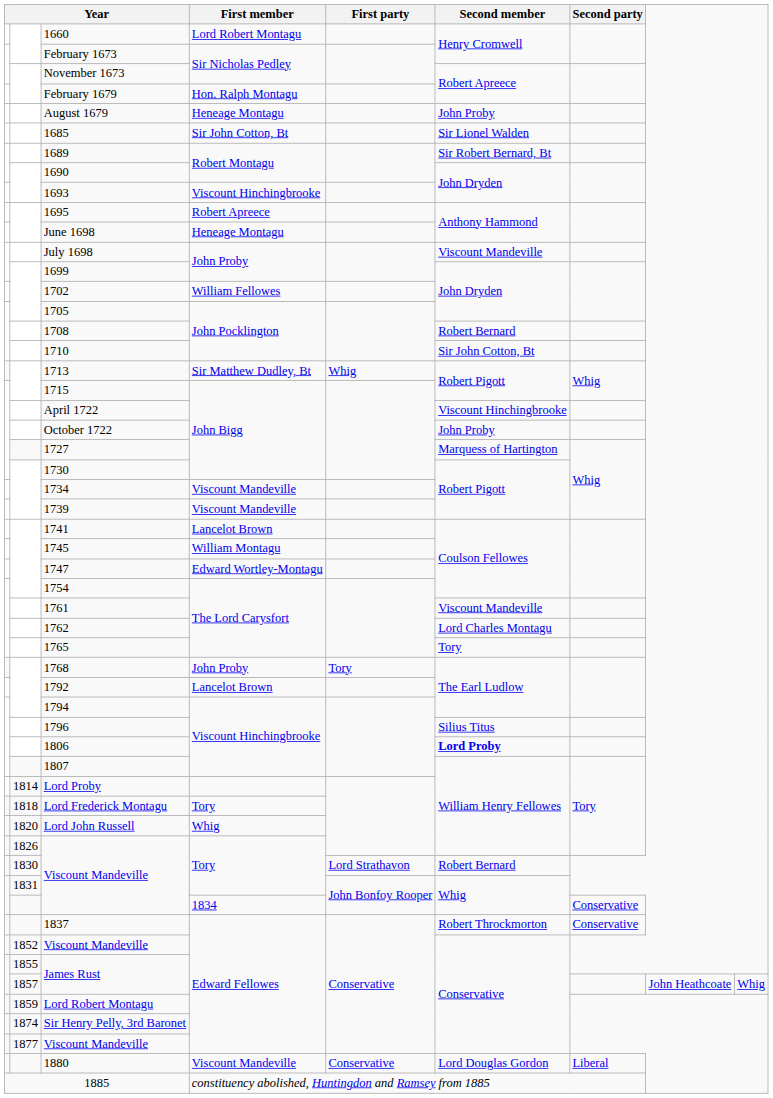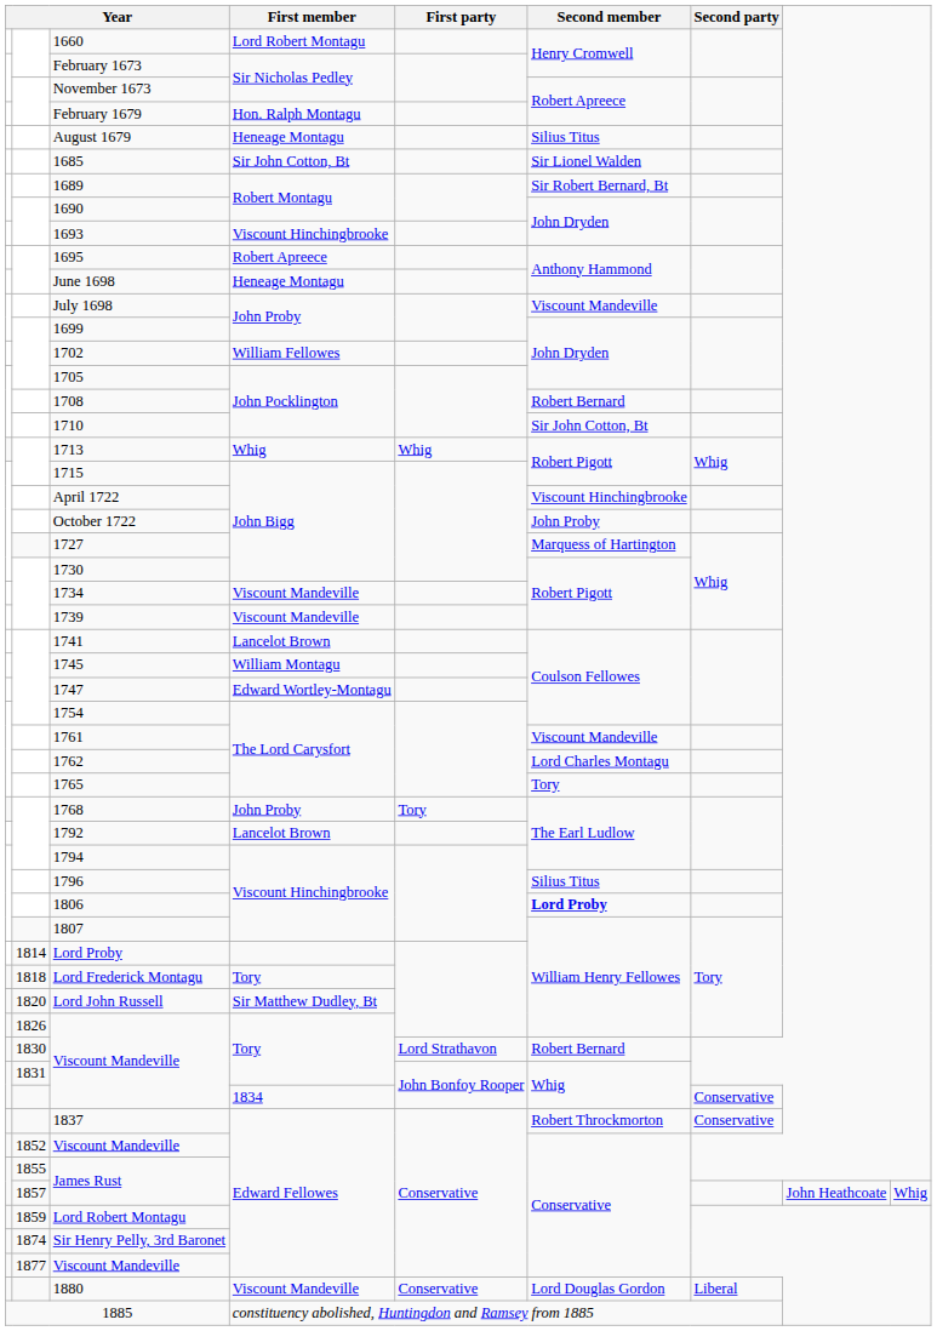August 1679 | Second member: John Proby -> Silius Titus
1713 | First member: Sir Matthew Dudley, Bt -> Whig
Lord John Russell | First member: Whig -> Sir Matthew Dudley, Bt
